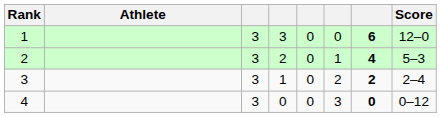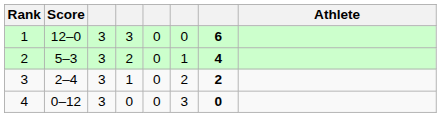columns swapped: Athlete <-> Score
